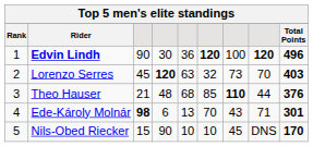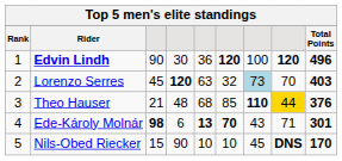Lorenzo Serres | column 7: no background -> lightblue background
Theo Hauser | column 8: no background -> gold background
Ede-Károly Molnár | column 5: normal -> bold
Ede-Károly Molnár | column 6: normal -> bold
Nils-Obed Riecker | column 8: normal -> bold
